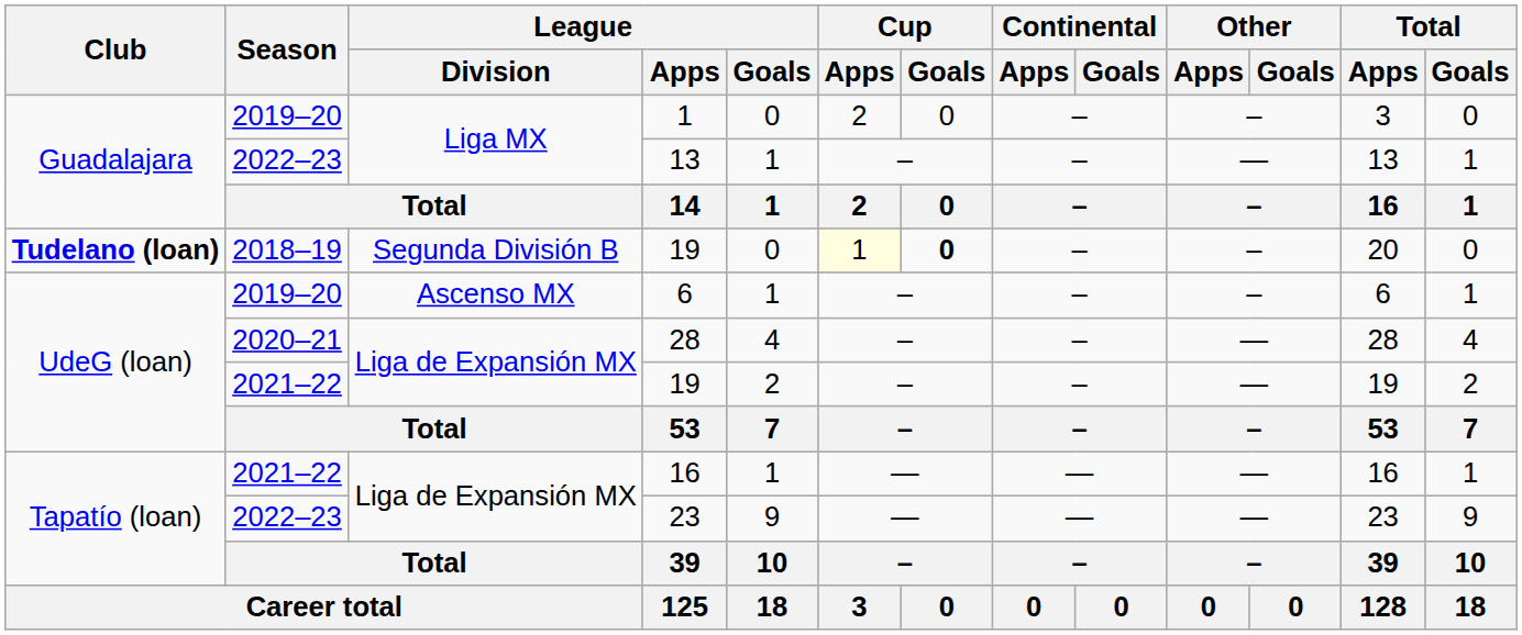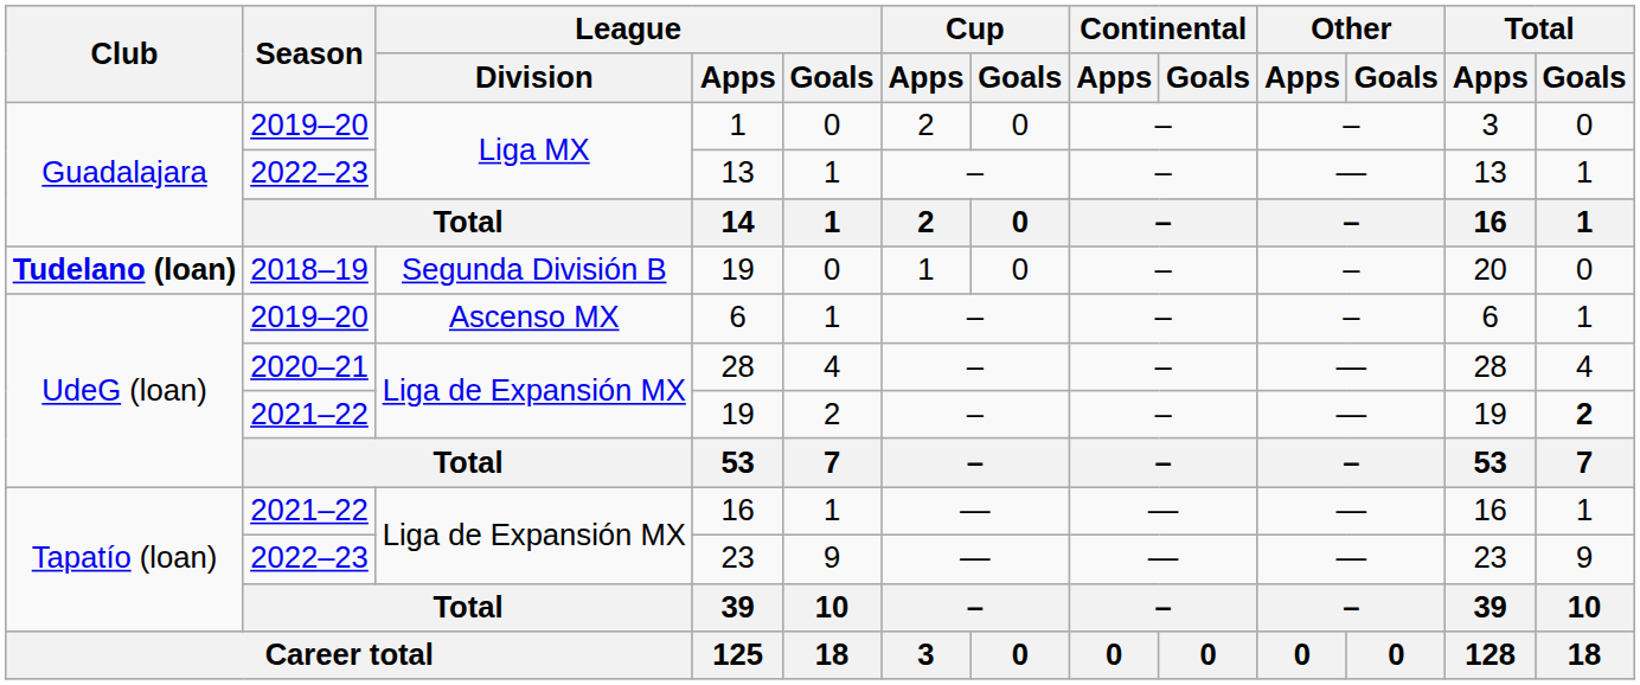2018–19 / 19 | Cup / Apps: lightyellow background -> no background
2018–19 / 19 | Cup / Goals: bold -> normal
2021–22 / 19 | Total / Goals: normal -> bold
